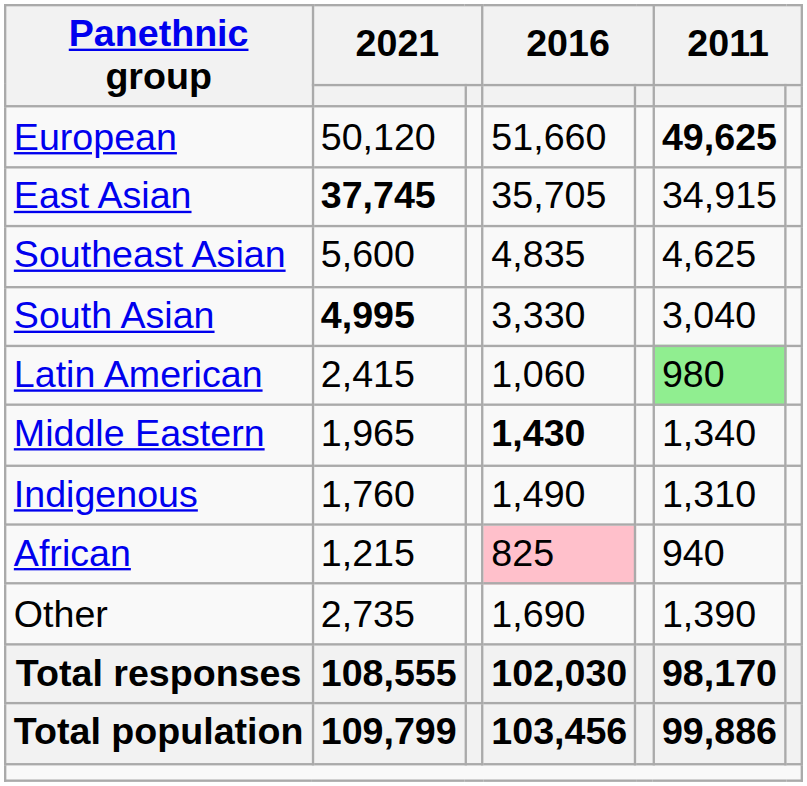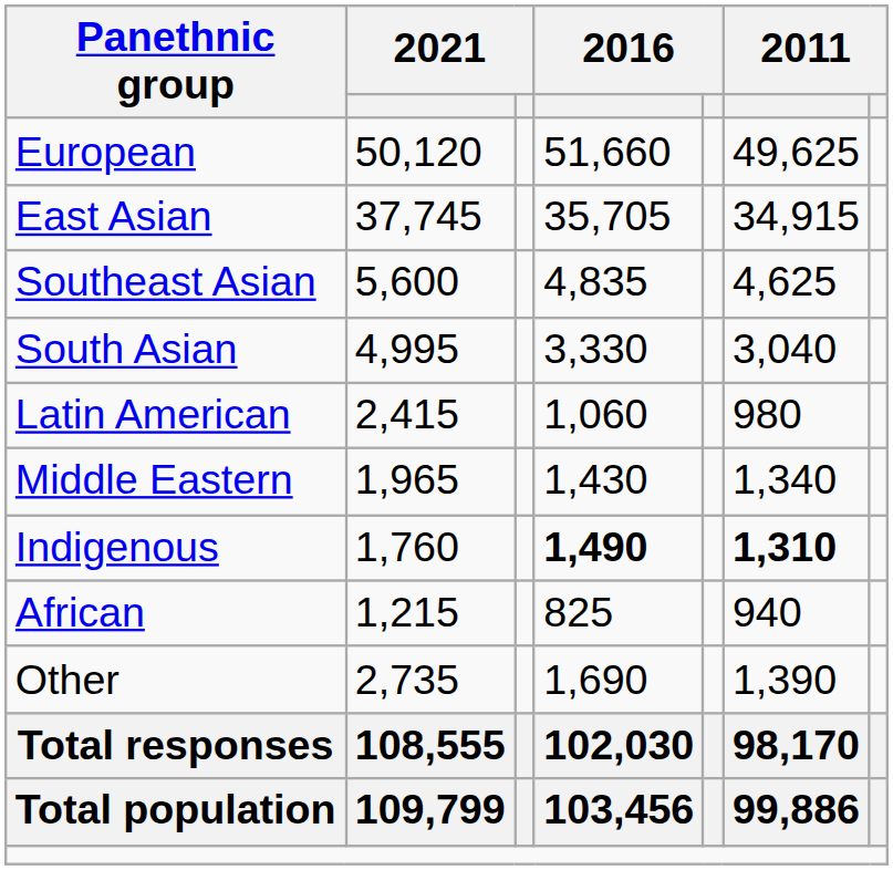European | column 6: bold -> normal
East Asian | column 2: bold -> normal
South Asian | column 2: bold -> normal
Latin American | column 6: lightgreen background -> no background
Middle Eastern | column 4: bold -> normal
Indigenous | column 4: normal -> bold
Indigenous | column 6: normal -> bold
African | column 4: pink background -> no background
